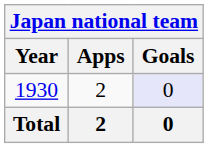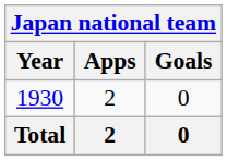1930 | Goals: lavender background -> no background
